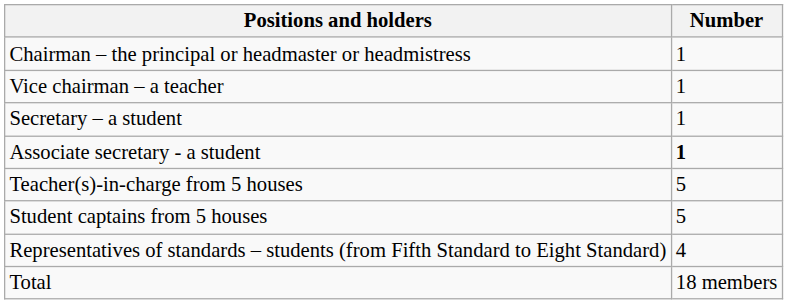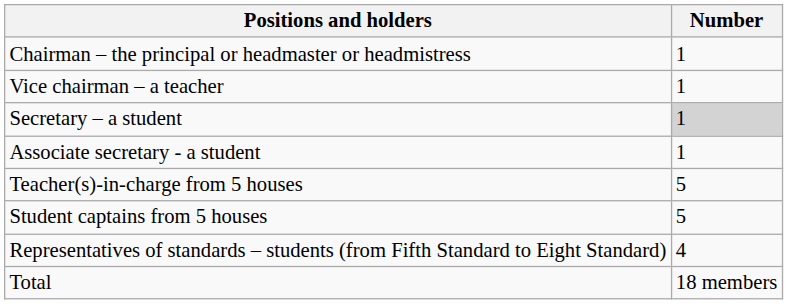Secretary – a student | Number: no background -> lightgrey background
Associate secretary - a student | Number: bold -> normal
